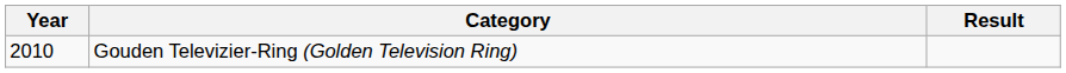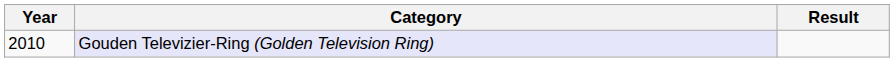Gouden Televizier-Ring (Golden Television Ring) | Category: no background -> lavender background
